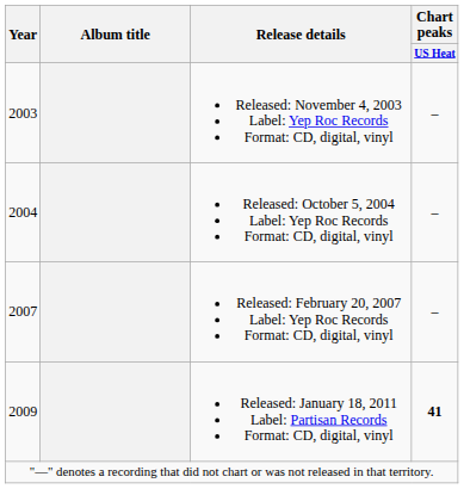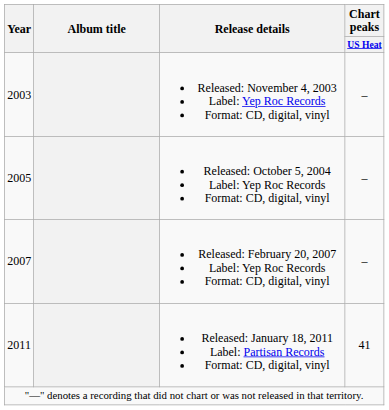row 4 | Year: 2004 -> 2005
row 6 | Year: 2009 -> 2011
row 6 | Chart peaks / US Heat: bold -> normal
